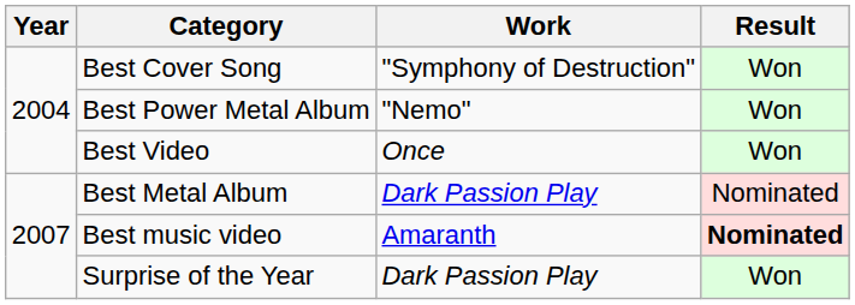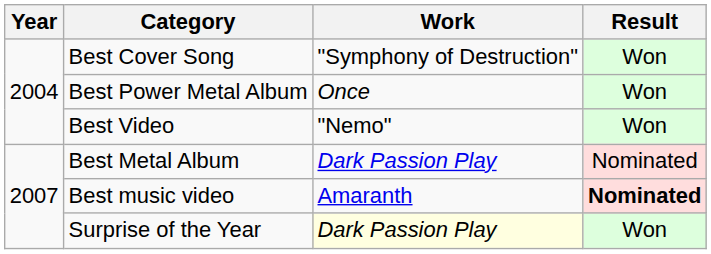Best Power Metal Album | Work: "Nemo" -> Once
Best Video | Work: Once -> "Nemo"
Surprise of the Year | Work: no background -> lightyellow background
